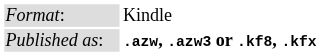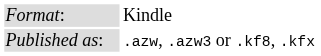Published as: | column 2: bold -> normal
